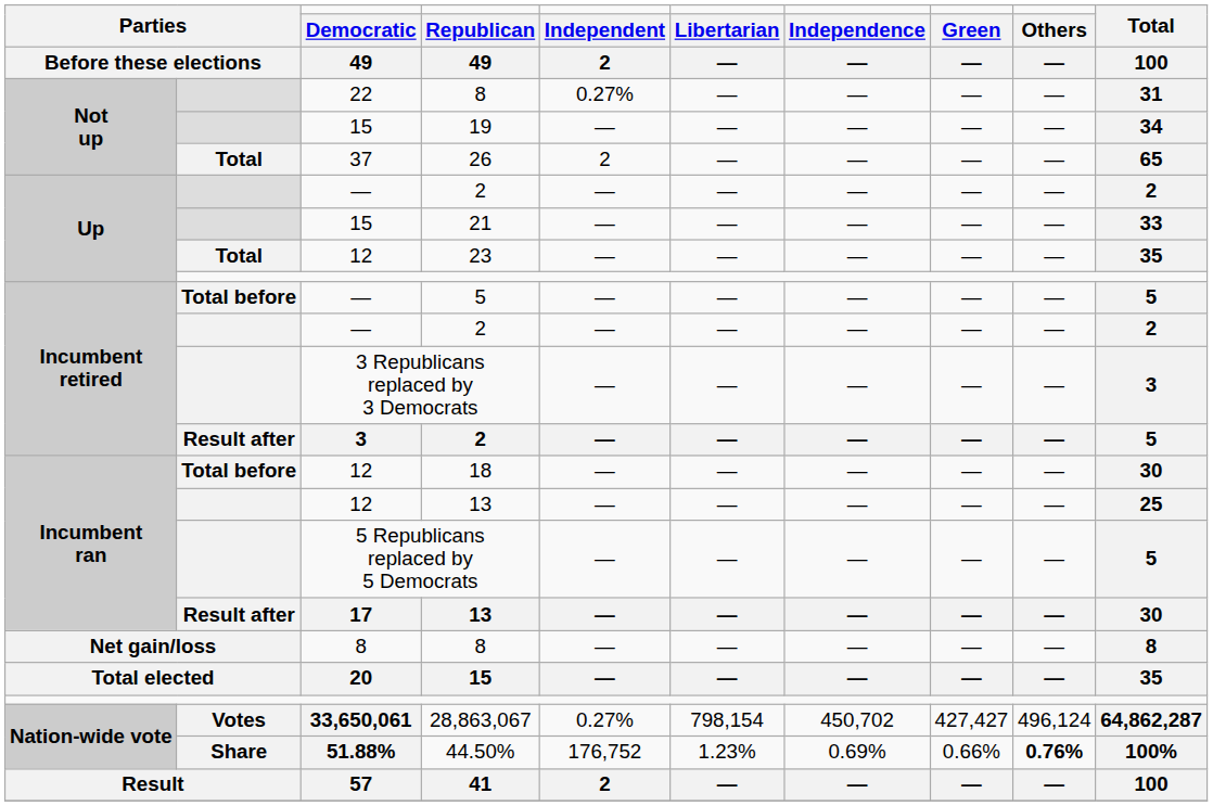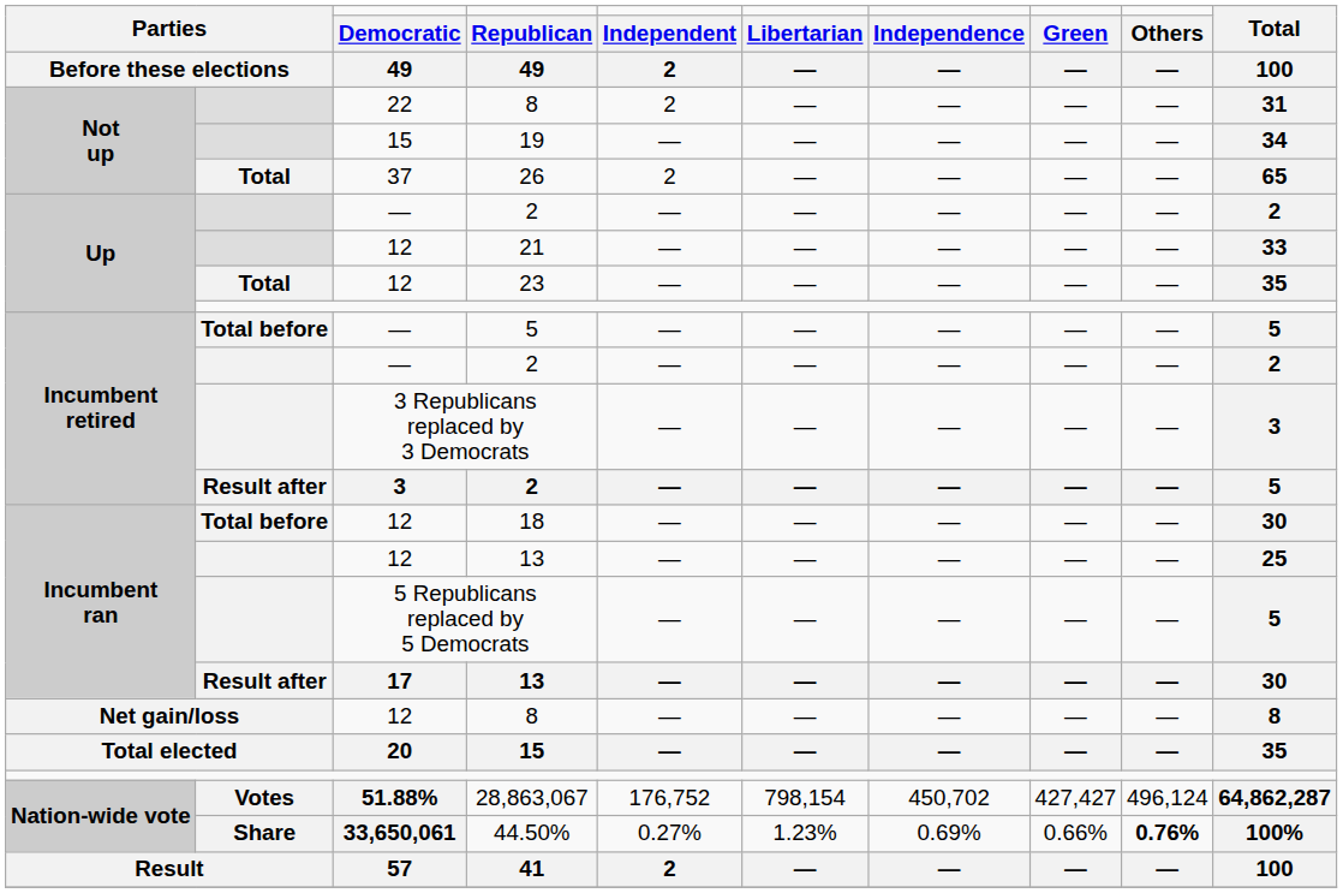Not up / 8 | Independent / 2: 0.27% -> 2
21 | Democratic / 49: 15 -> 12
Net gain/loss / 8 | Democratic / 49: 8 -> 12
28,863,067 | Democratic / 49: 33,650,061 -> 51.88%
28,863,067 | Independent / 2: 0.27% -> 176,752
44.50% | Democratic / 49: 51.88% -> 33,650,061
44.50% | Independent / 2: 176,752 -> 0.27%
